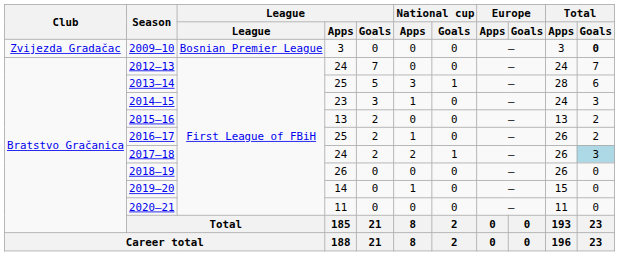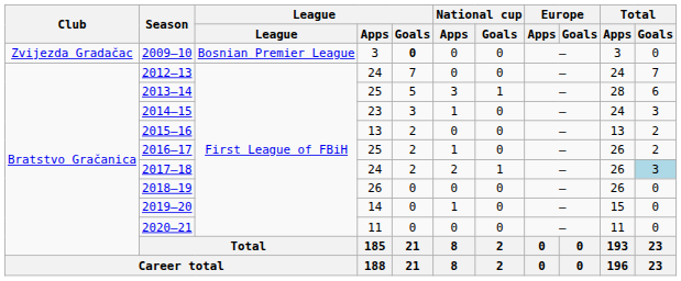2009–10 | League / Goals: normal -> bold
2009–10 | Total / Goals: bold -> normal
